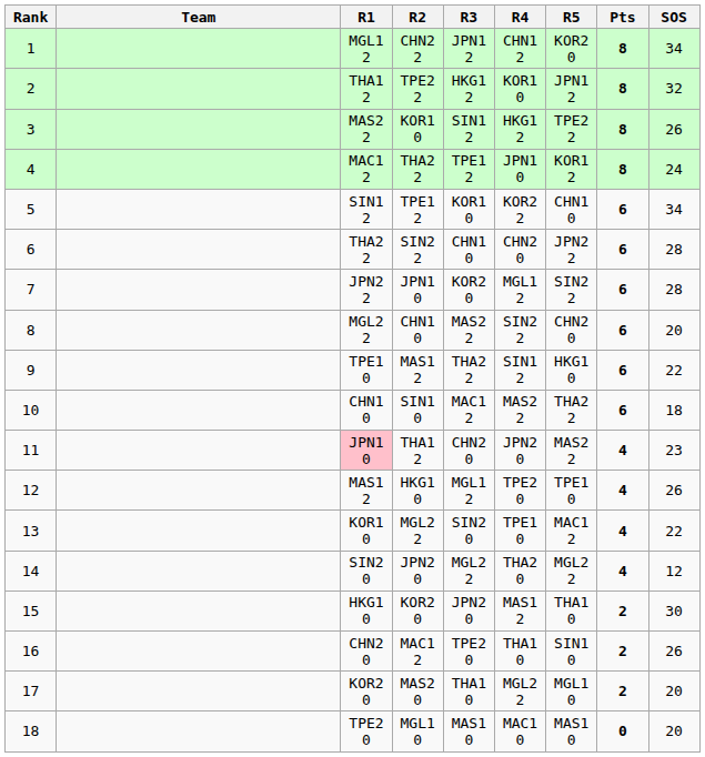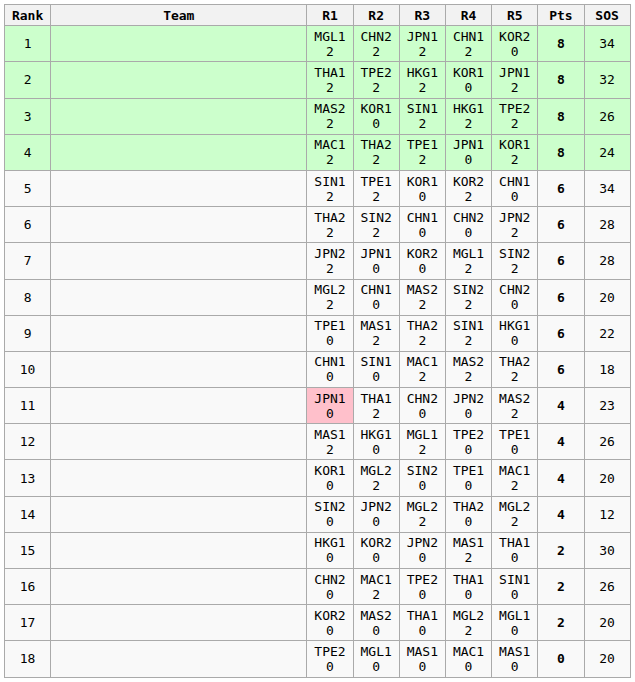row 14 | SOS: 22 -> 20
